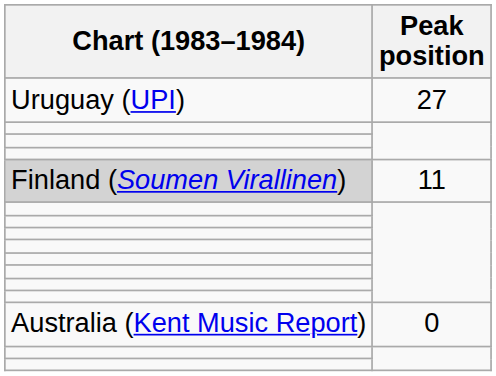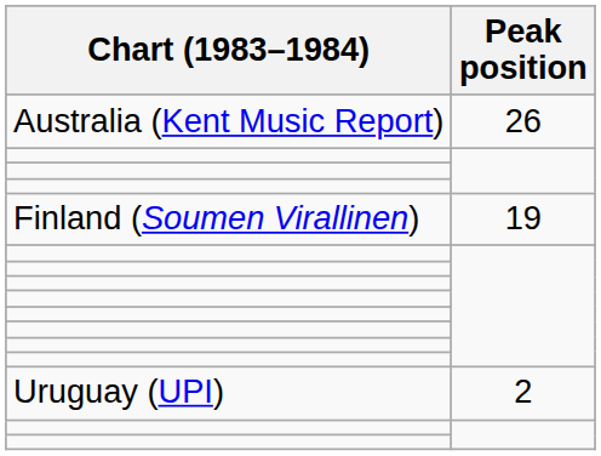row 2 | Chart (1983–1984): Uruguay (UPI) -> Australia (Kent Music Report)
row 2 | Peak position: 27 -> 26
row 6 | Chart (1983–1984): lightgrey background -> no background
row 6 | Peak position: 11 -> 19
row 15 | Chart (1983–1984): Australia (Kent Music Report) -> Uruguay (UPI)
row 15 | Peak position: 0 -> 2
